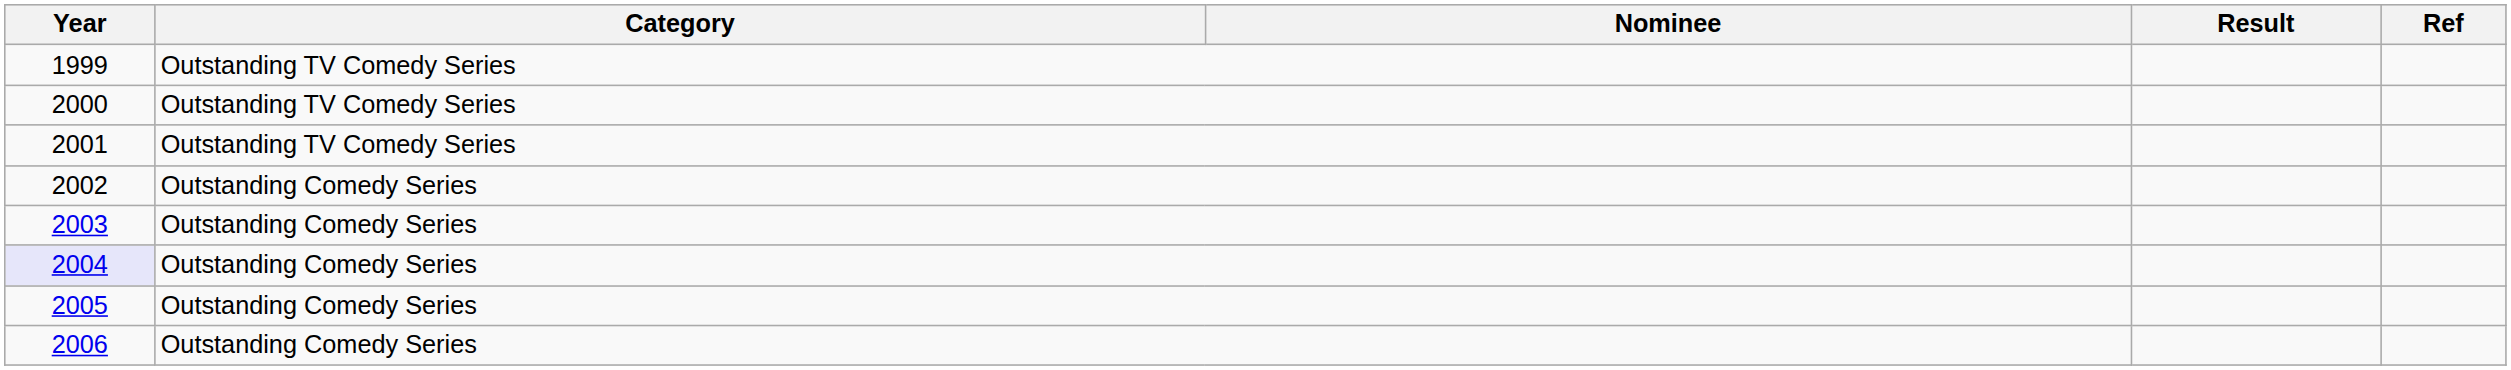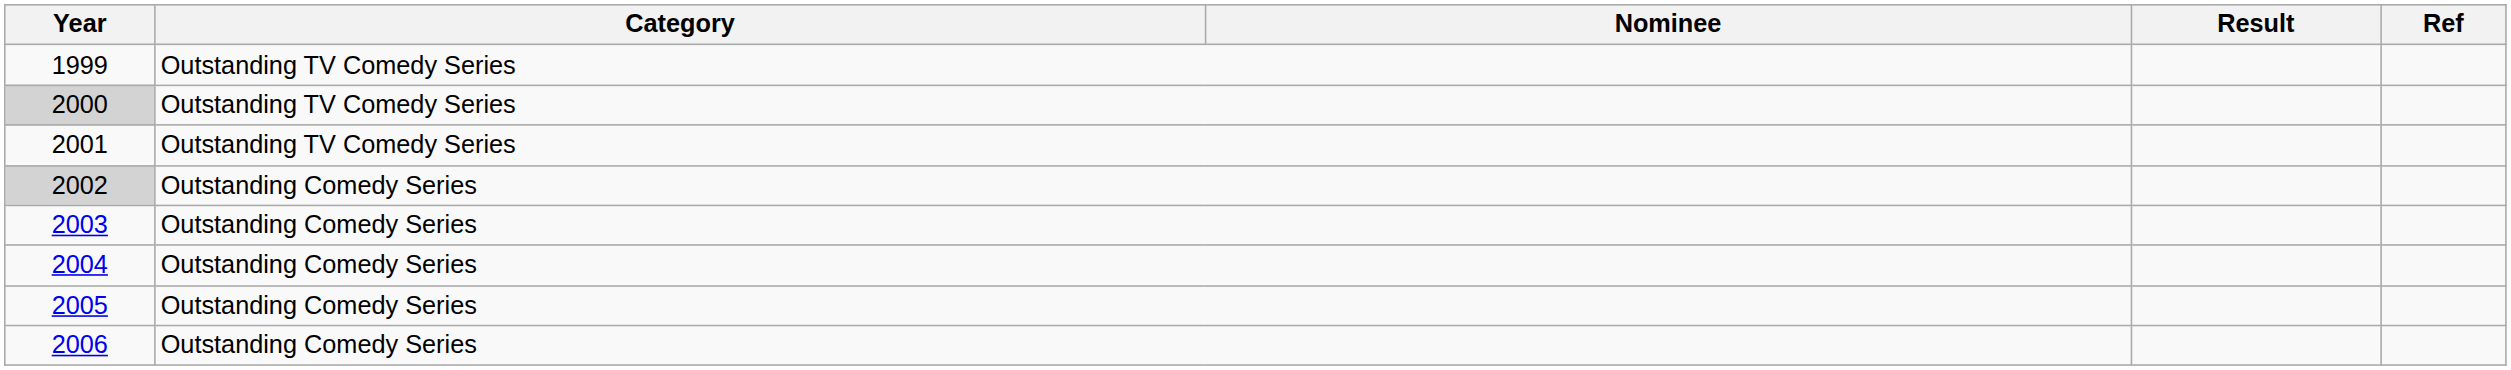2000 | Year: no background -> lightgrey background
2002 | Year: no background -> lightgrey background
2004 | Year: lavender background -> no background
